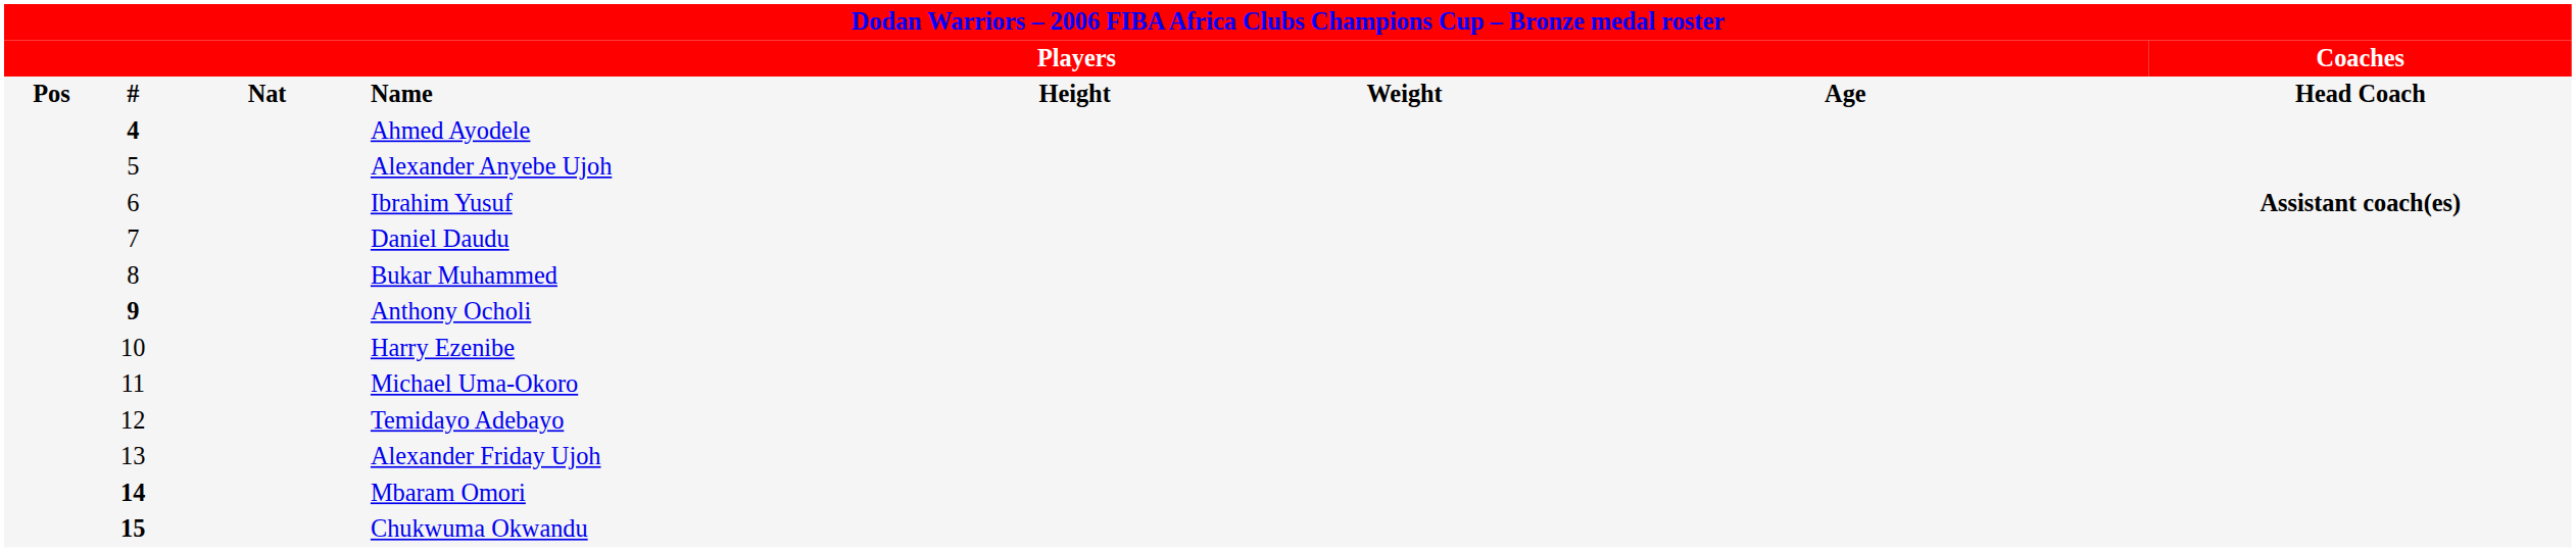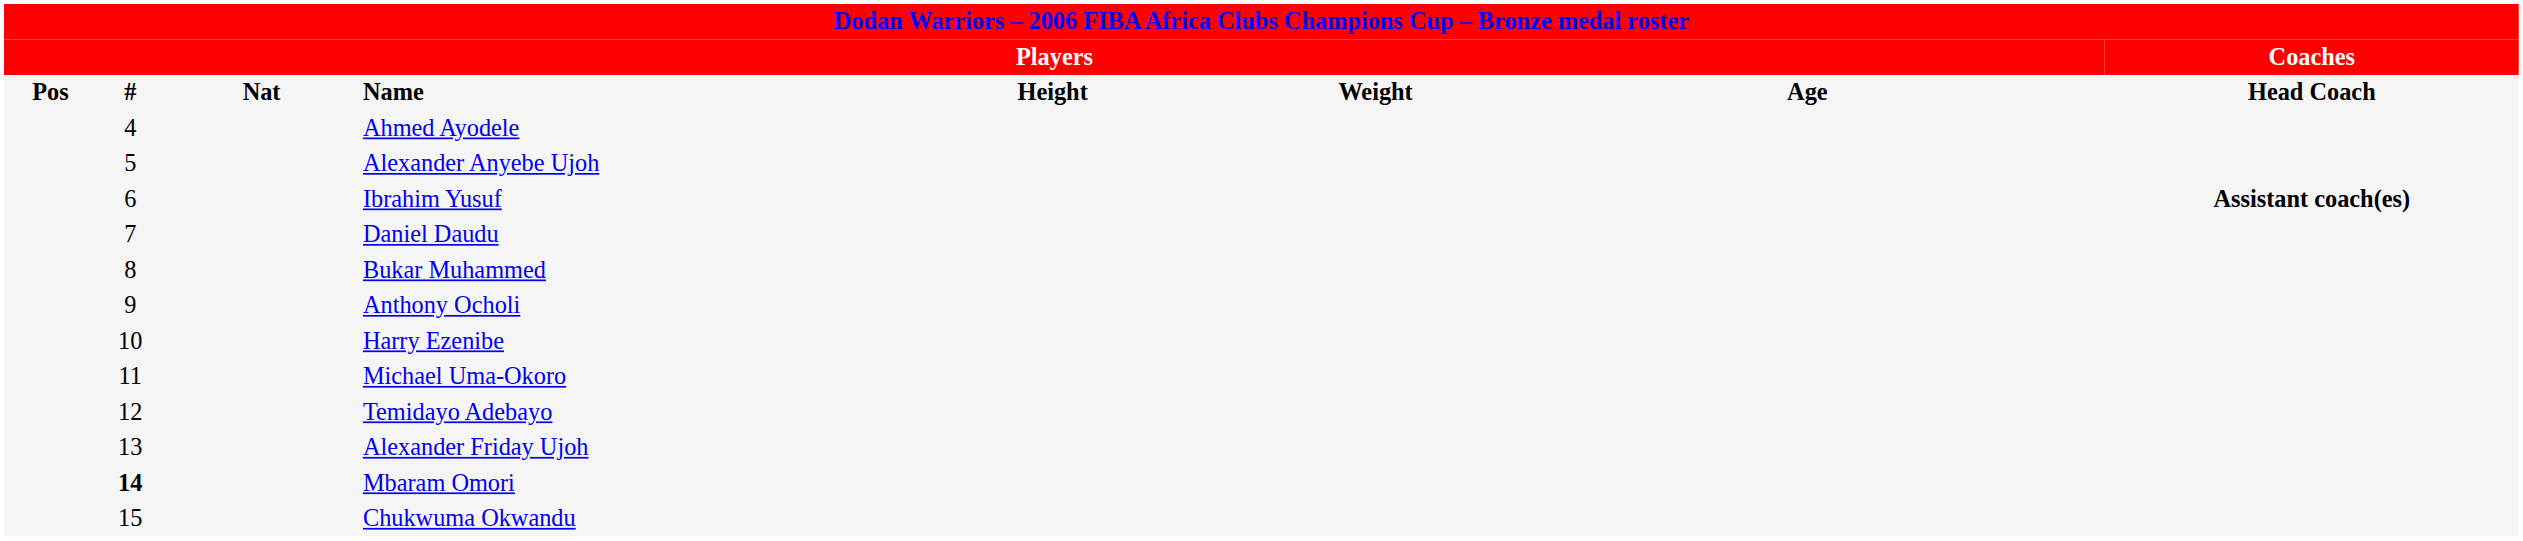Ahmed Ayodele | column 2: bold -> normal
Anthony Ocholi | column 2: bold -> normal
Chukwuma Okwandu | column 2: bold -> normal
